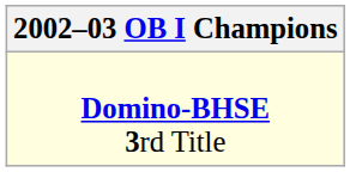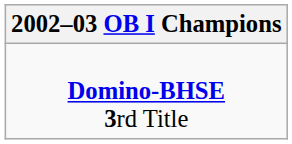row 2 | column 1: lightyellow background -> no background
